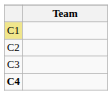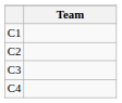C1 | column 1: khaki background -> no background
C4 | column 1: bold -> normal
